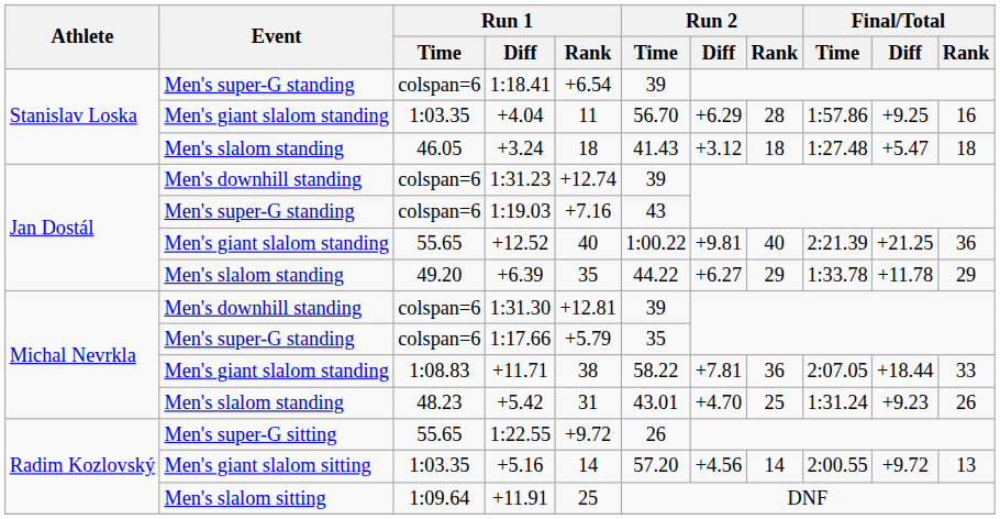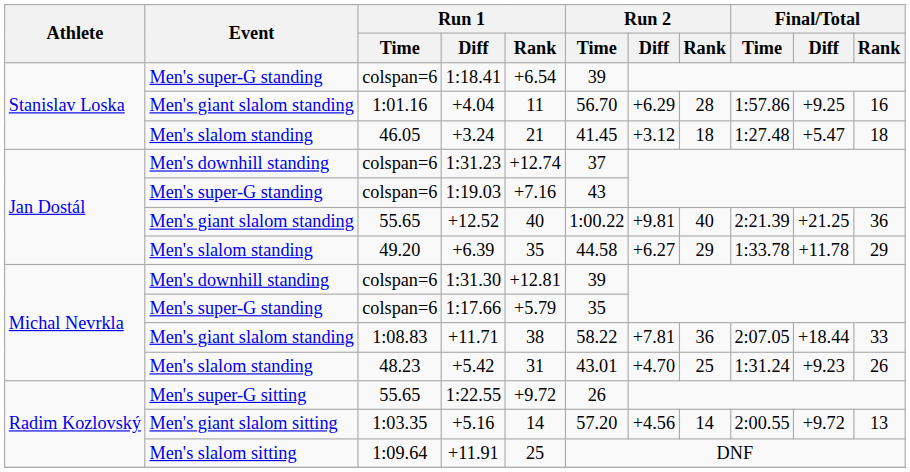+4.04 | Run 1 / Time: 1:03.35 -> 1:01.16
+3.24 | Run 1 / Rank: 18 -> 21
+3.24 | Run 2 / Time: 41.43 -> 41.45
1:31.23 | Run 2 / Time: 39 -> 37
+6.39 | Run 2 / Time: 44.22 -> 44.58
